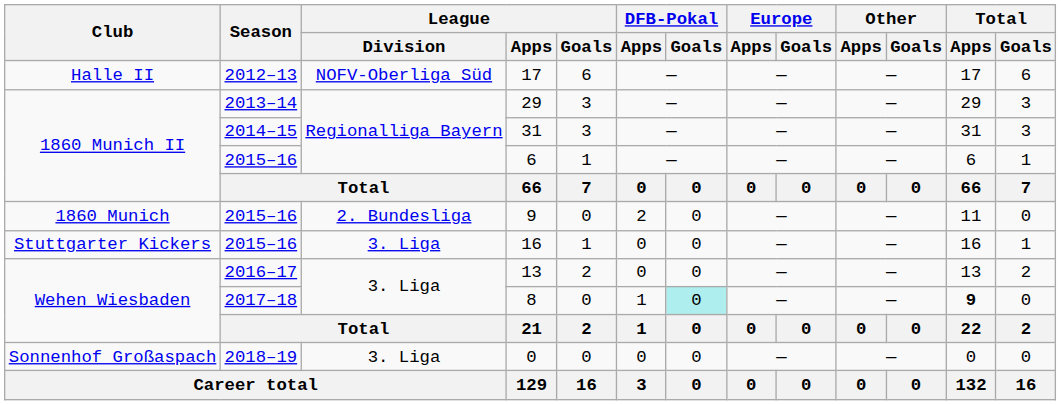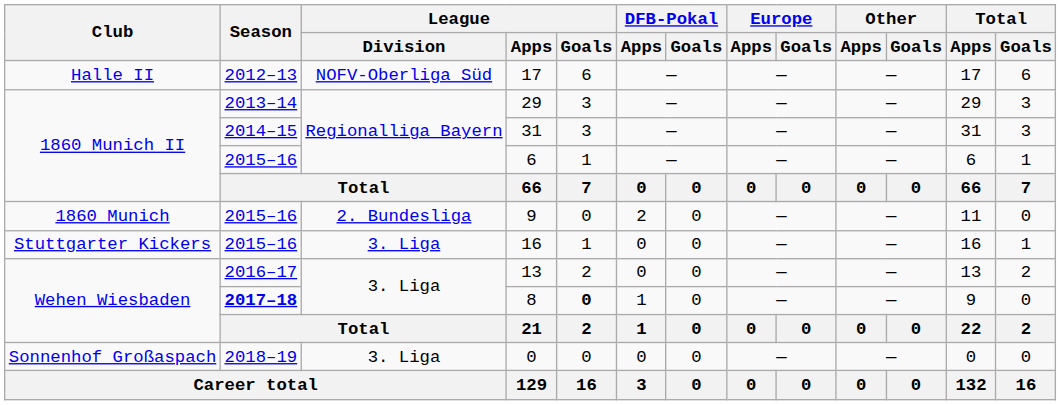8 | Season: normal -> bold
8 | League / Goals: normal -> bold
8 | DFB-Pokal / Goals: paleturquoise background -> no background
8 | Total / Apps: bold -> normal
